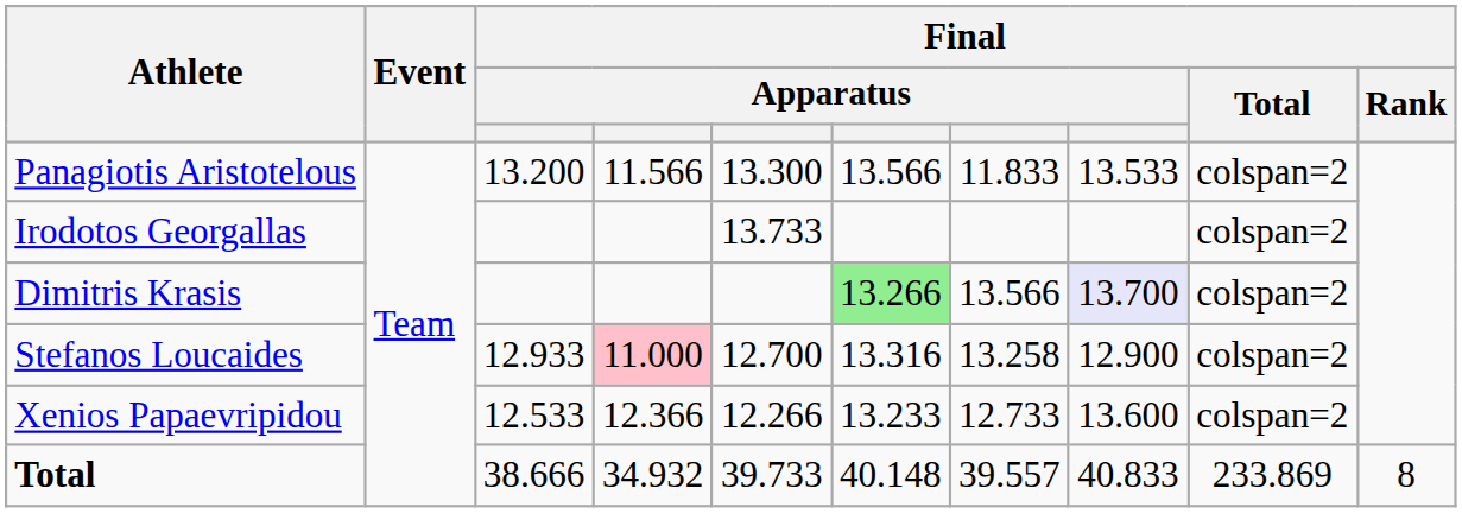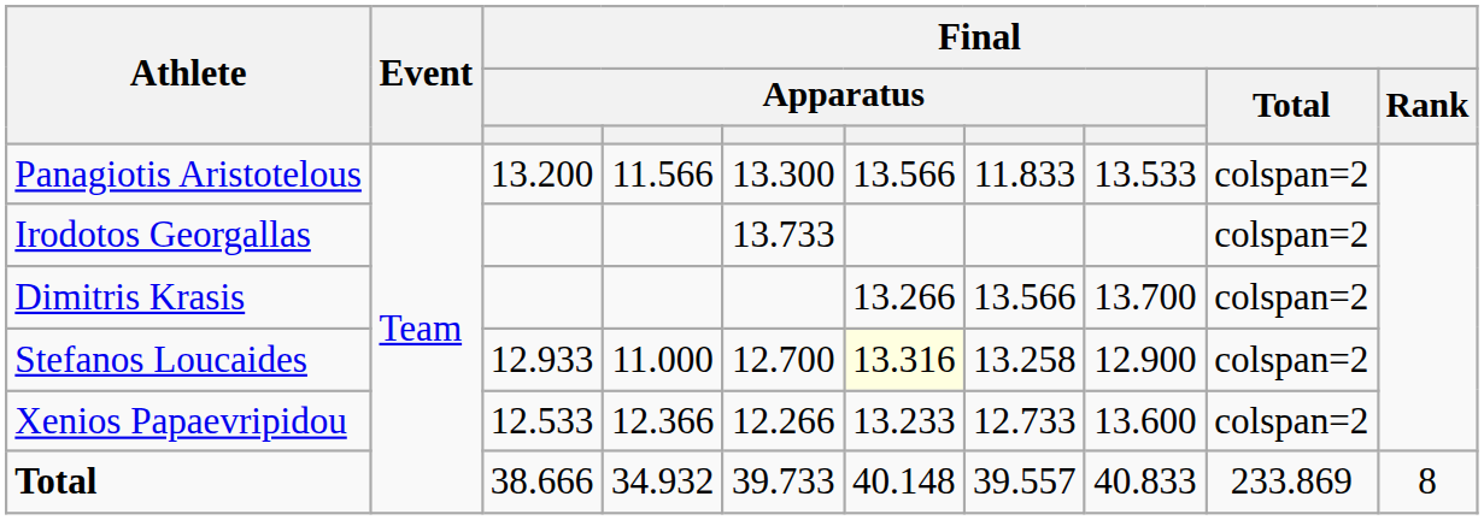Dimitris Krasis | column 6: lightgreen background -> no background
Dimitris Krasis | column 8: lavender background -> no background
Stefanos Loucaides | column 4: pink background -> no background
Stefanos Loucaides | column 6: no background -> lightyellow background
